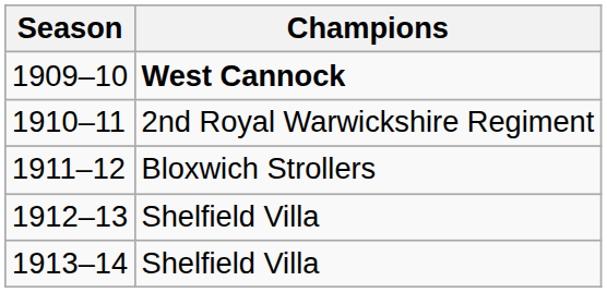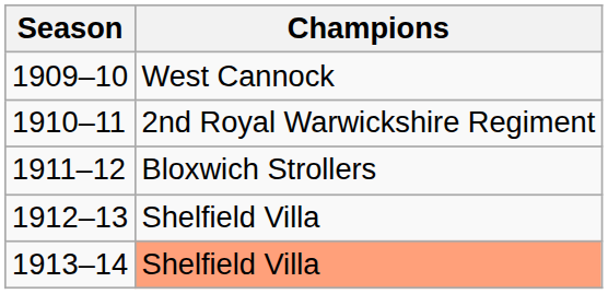1909–10 | Champions: bold -> normal
1913–14 | Champions: no background -> lightsalmon background
